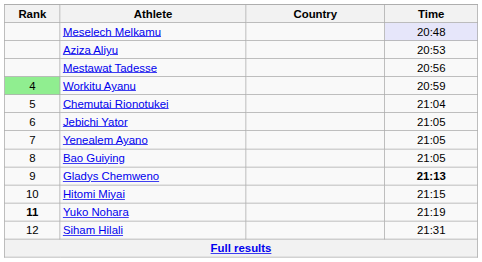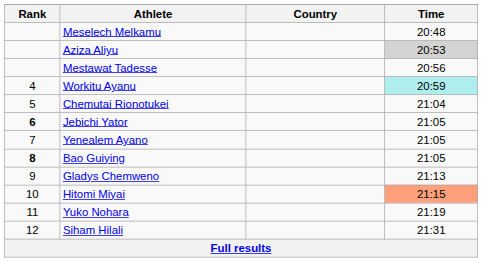Meselech Melkamu | Time: lavender background -> no background
Aziza Aliyu | Time: no background -> lightgrey background
Workitu Ayanu | Rank: lightgreen background -> no background
Workitu Ayanu | Time: no background -> paleturquoise background
Jebichi Yator | Rank: normal -> bold
Bao Guiying | Rank: normal -> bold
Gladys Chemweno | Time: bold -> normal
Hitomi Miyai | Time: no background -> lightsalmon background
Yuko Nohara | Rank: bold -> normal
